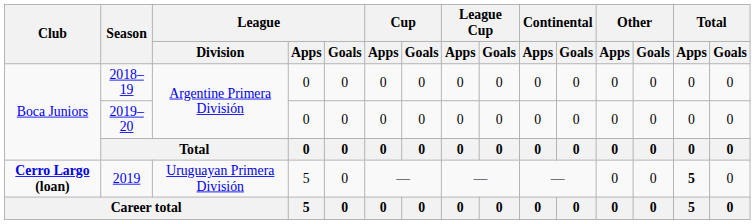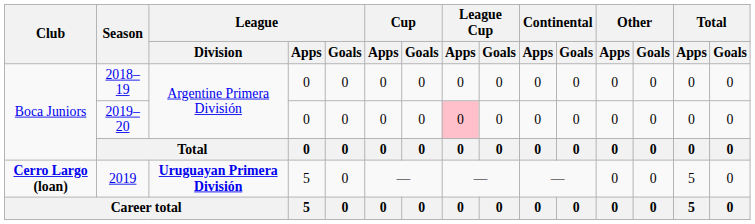2019–20 | League Cup / Apps: no background -> pink background
2019 | League / Division: normal -> bold
2019 | Total / Apps: bold -> normal
